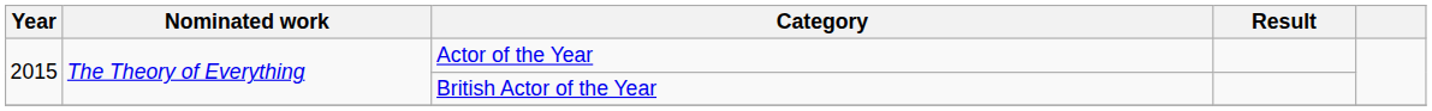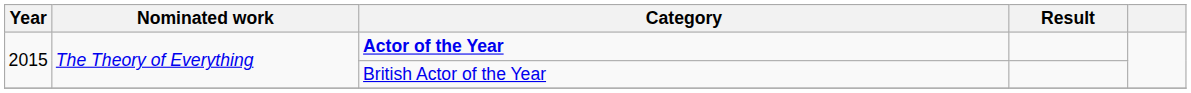Actor of the Year | Category: normal -> bold
